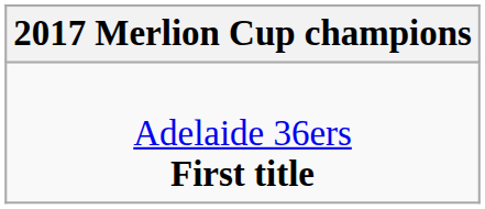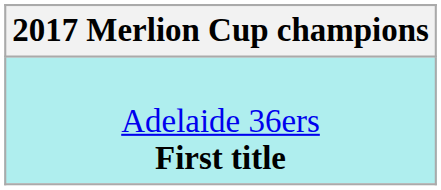row 2 | column 1: no background -> paleturquoise background
